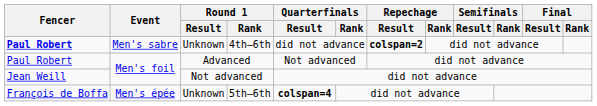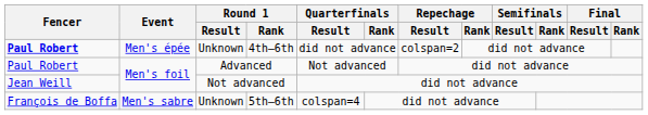4th–6th | Event: Men's sabre -> Men's épée
4th–6th | Repechage / Result: bold -> normal
5th–6th | Event: Men's épée -> Men's sabre
5th–6th | Quarterfinals / Result: bold -> normal
